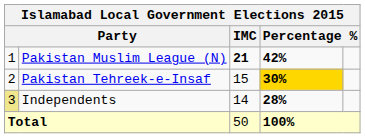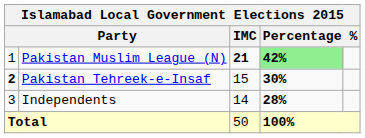Pakistan Muslim League (N) | column 4: no background -> lightgreen background
Pakistan Tehreek-e-Insaf | column 1: normal -> bold
Pakistan Tehreek-e-Insaf | column 4: gold background -> no background
Independents | column 1: khaki background -> no background
